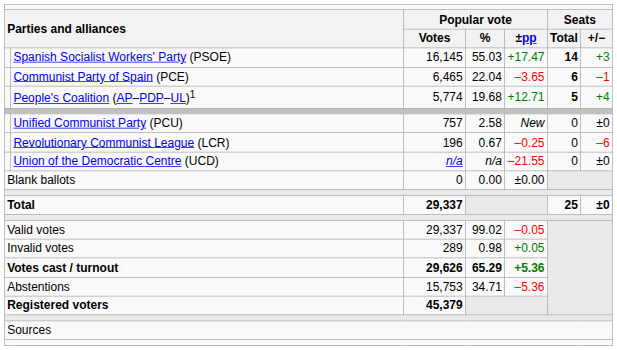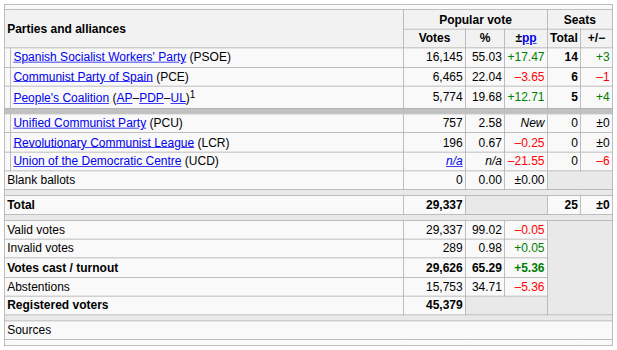Revolutionary Communist League (LCR) | column 7: –6 -> ±0
Union of the Democratic Centre (UCD) | column 7: ±0 -> –6
